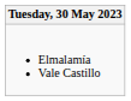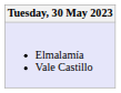row 2 | column 1: no background -> lavender background
